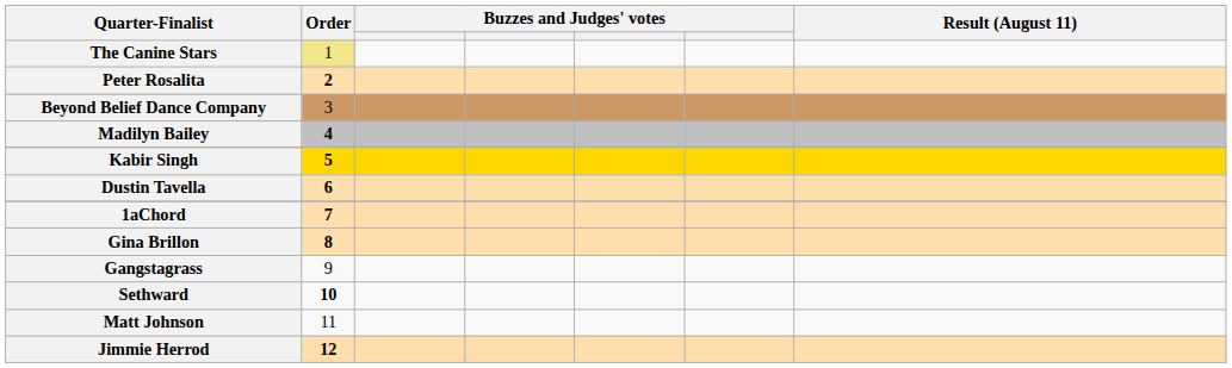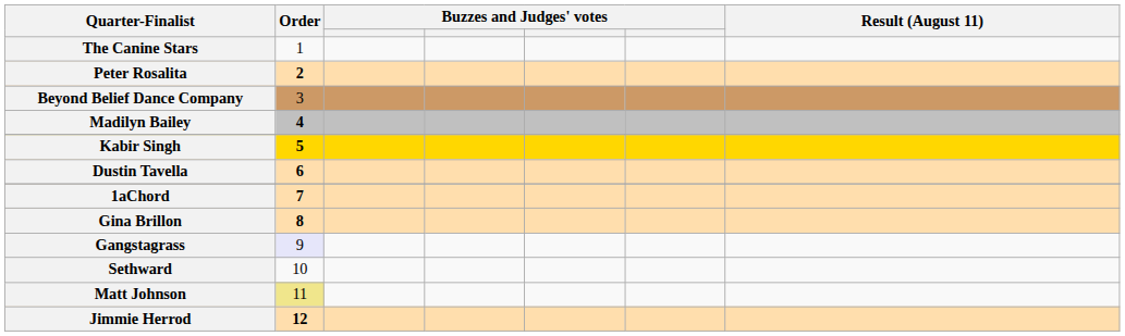The Canine Stars | Order: khaki background -> no background
Gangstagrass | Order: no background -> lavender background
Sethward | Order: bold -> normal
Matt Johnson | Order: no background -> khaki background
